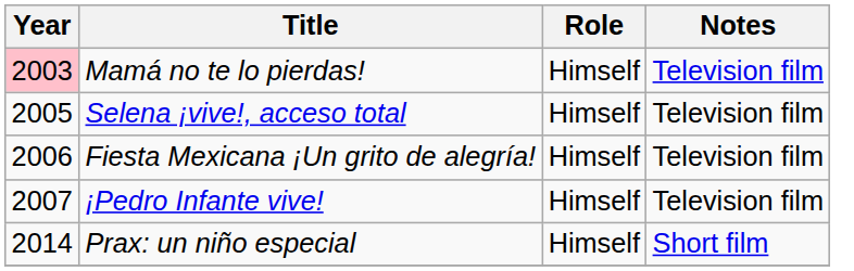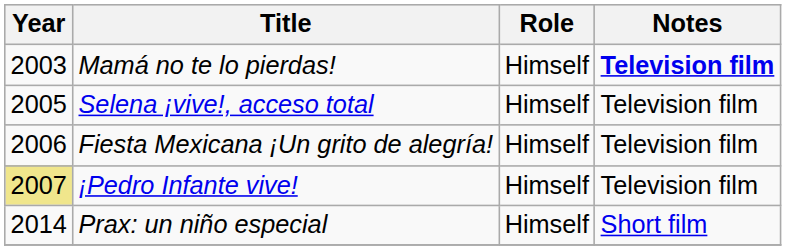Mamá no te lo pierdas! | Year: pink background -> no background
Mamá no te lo pierdas! | Notes: normal -> bold
¡Pedro Infante vive! | Year: no background -> khaki background
